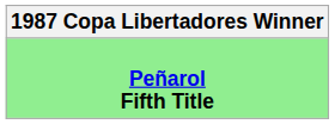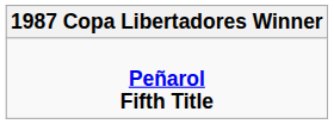row 2 | column 1: lightgreen background -> no background
